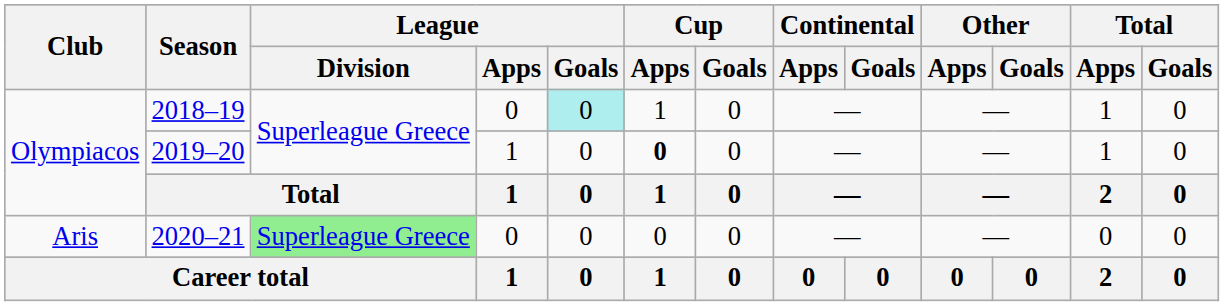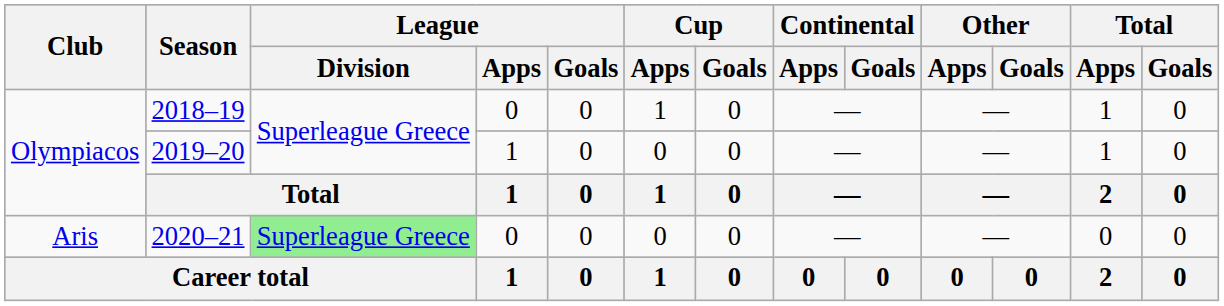2018–19 | League / Goals: paleturquoise background -> no background
2019–20 | Cup / Apps: bold -> normal
